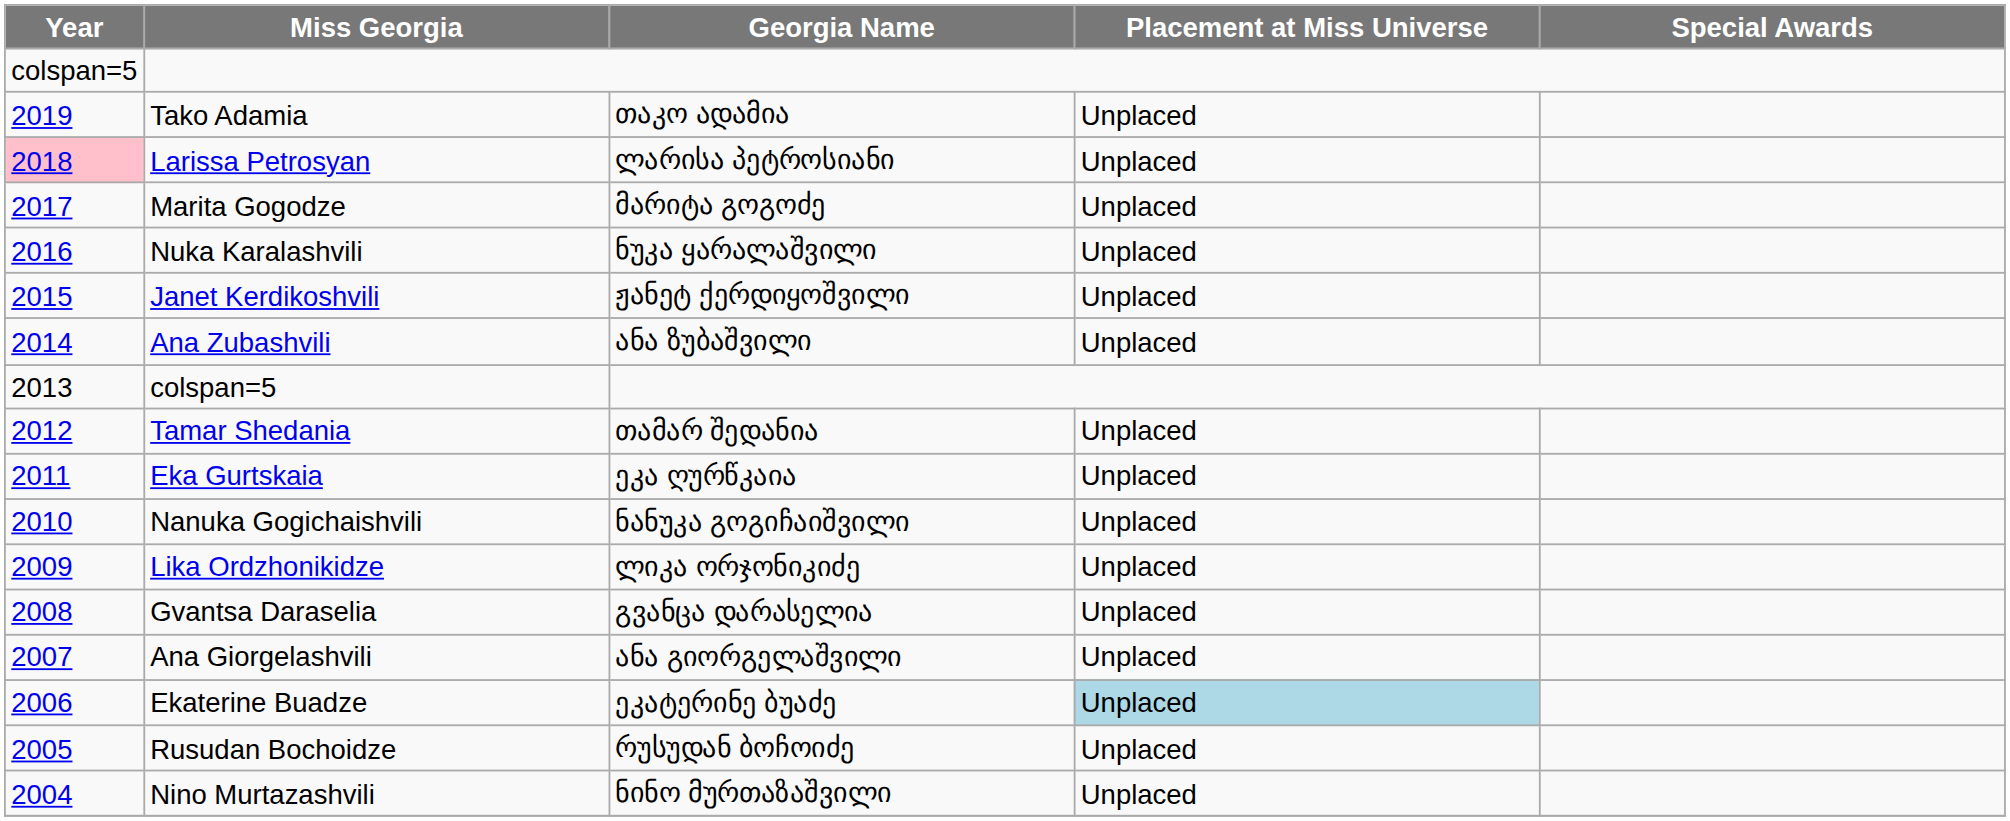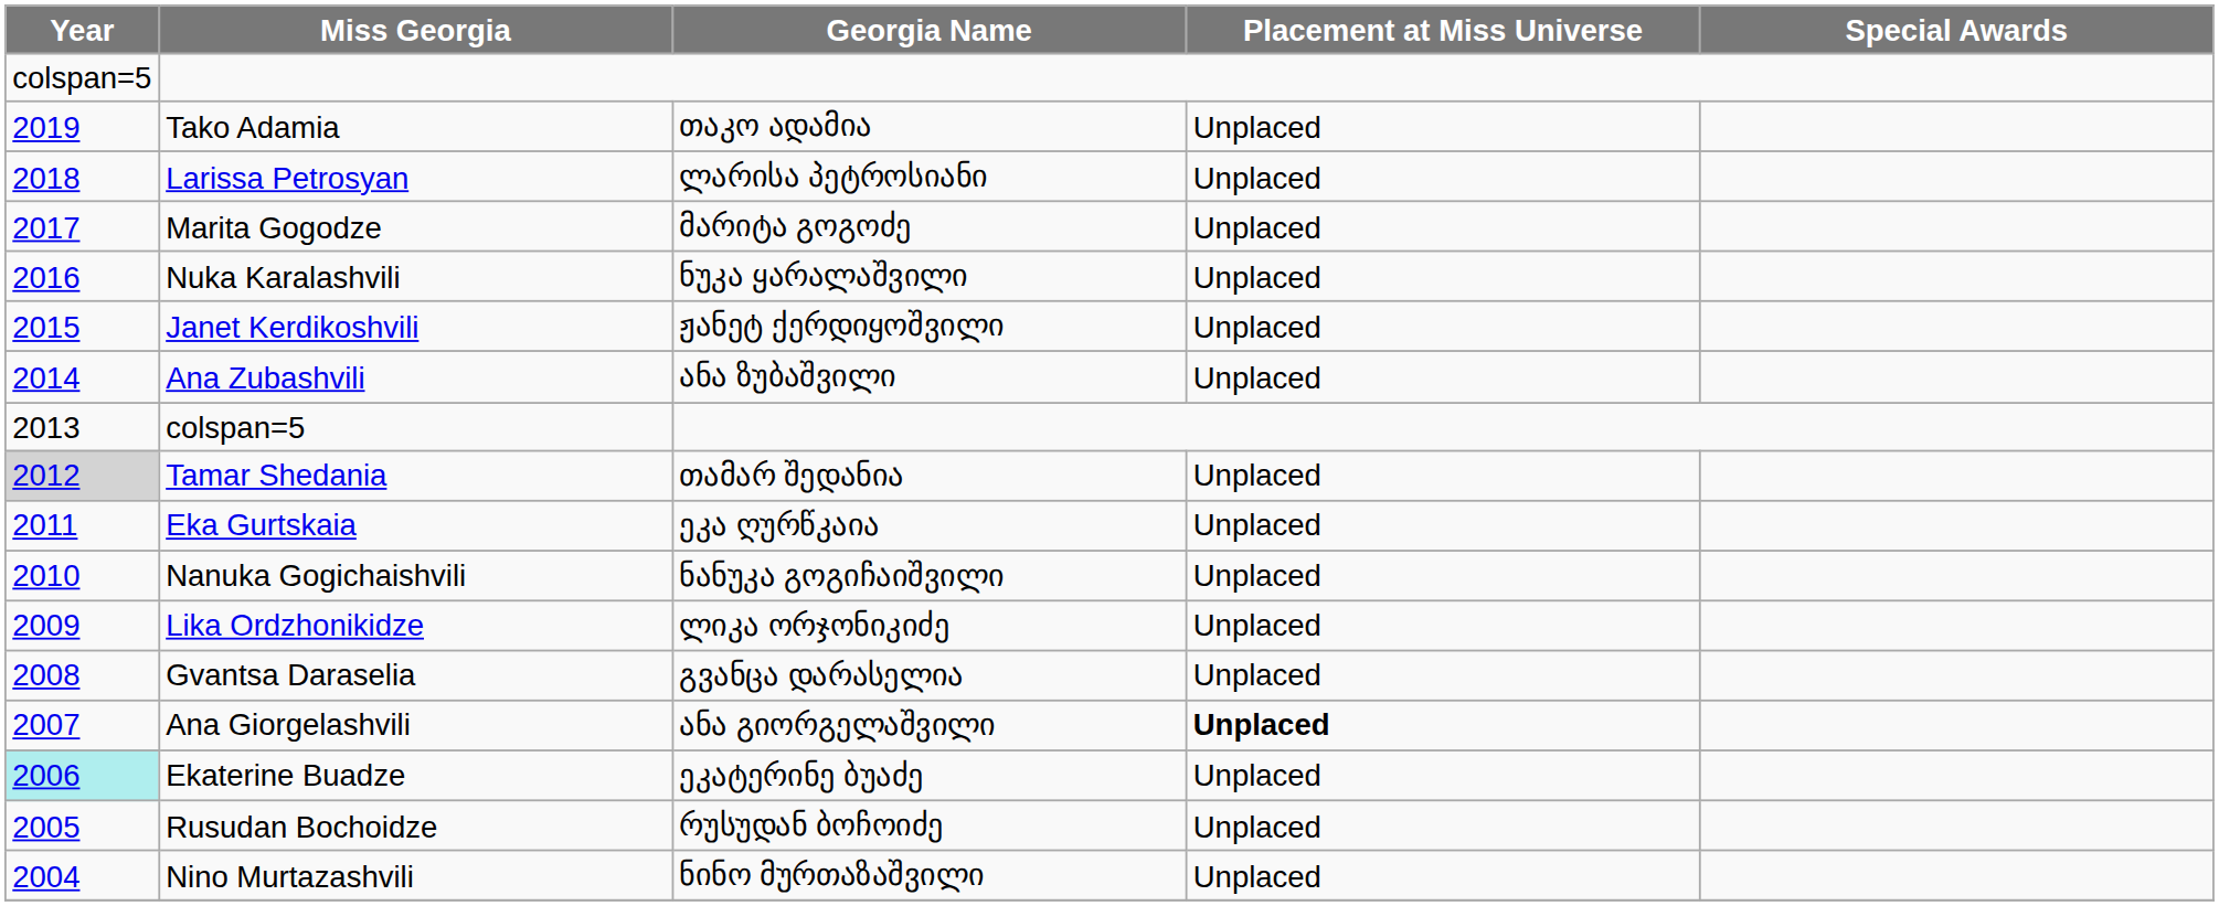Larissa Petrosyan | Year: pink background -> no background
Tamar Shedania | Year: no background -> lightgrey background
Ana Giorgelashvili | Placement at Miss Universe: normal -> bold
Ekaterine Buadze | Year: no background -> paleturquoise background
Ekaterine Buadze | Placement at Miss Universe: lightblue background -> no background
